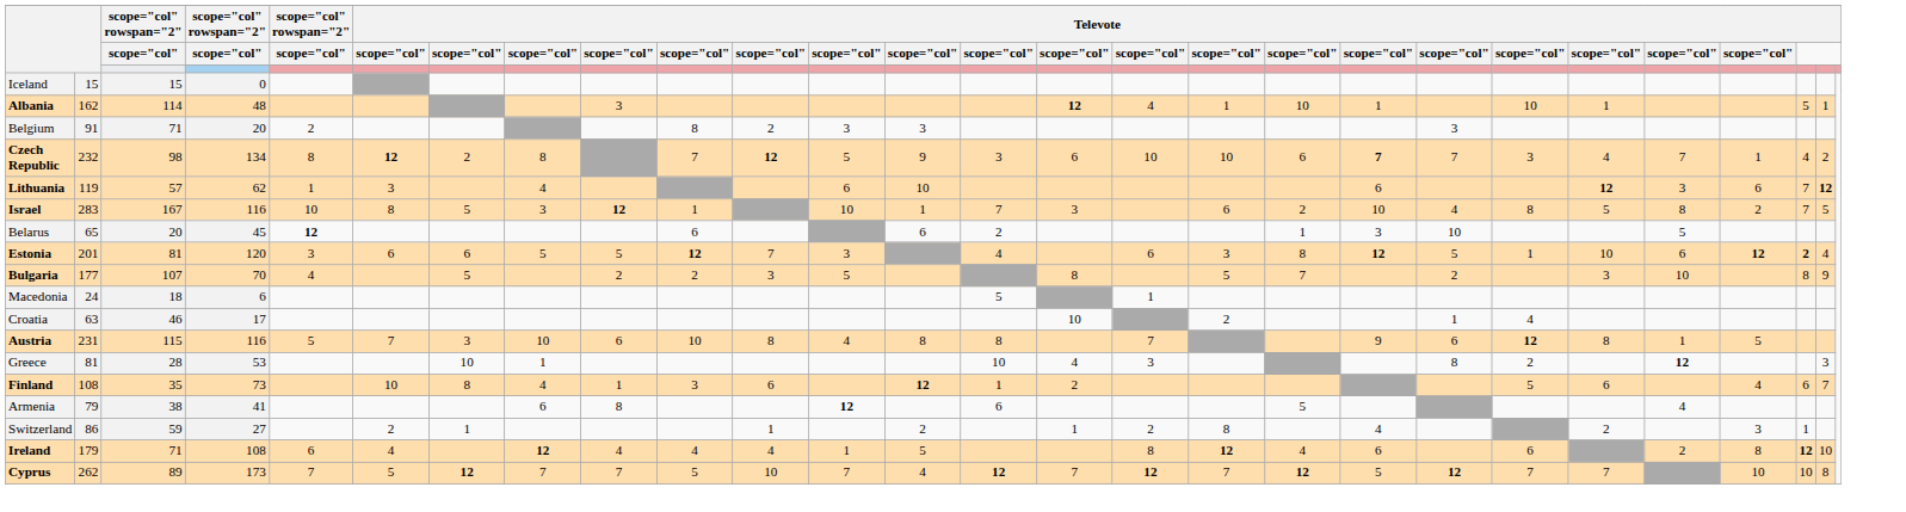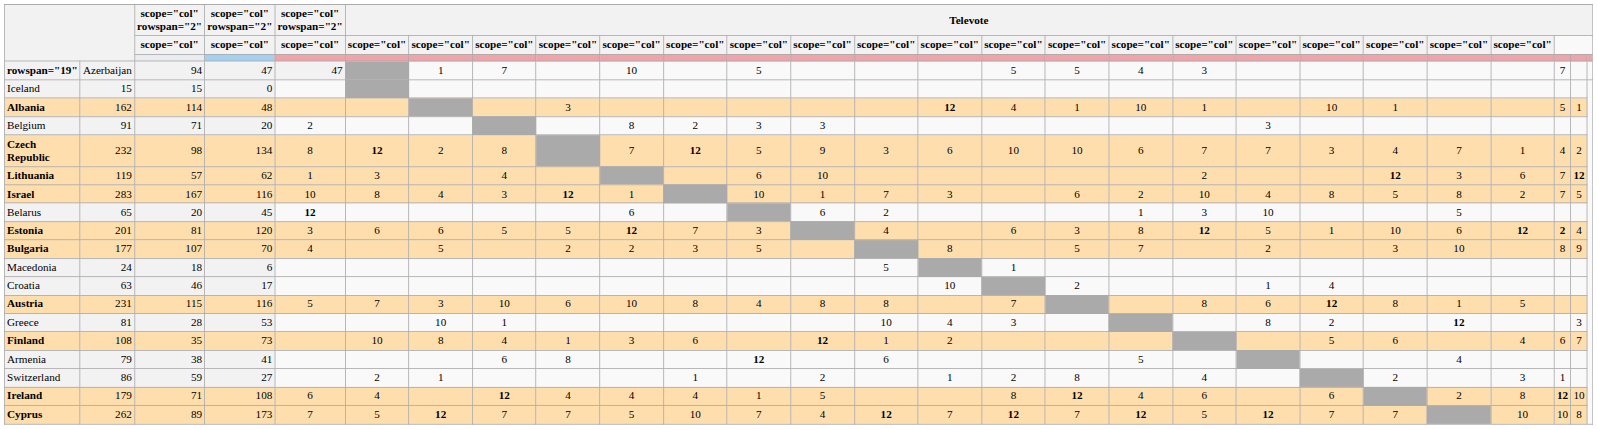+ row: rowspan="19" | Azerbaijan | 94 | 47 | 47 | 1 | 7 | 10 | 5 | 5 | 5 | 4 | 3 | 7
Czech Republic | column 19: bold -> normal
Lithuania | column 19: 6 -> 2
Israel | column 7: 5 -> 4
Austria | column 19: 9 -> 8
